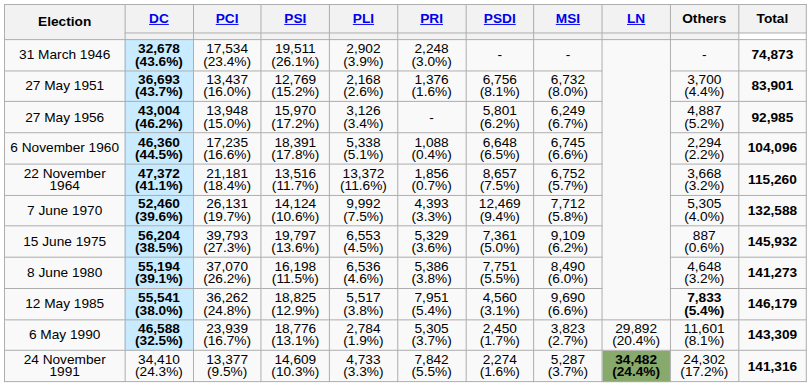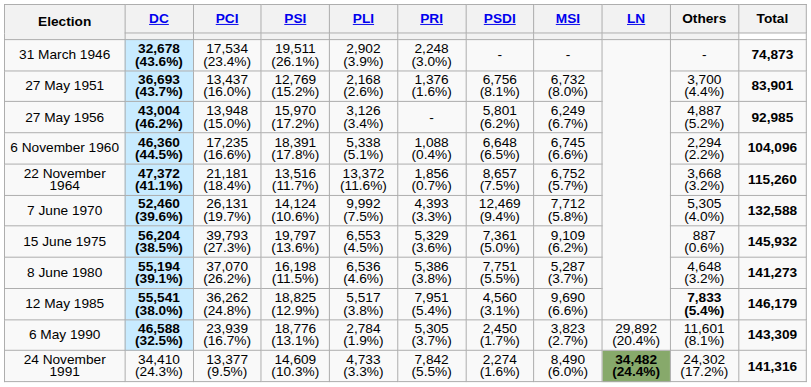8 June 1980 | MSI: 8,490 (6.0%) -> 5,287 (3.7%)
24 November 1991 | MSI: 5,287 (3.7%) -> 8,490 (6.0%)
